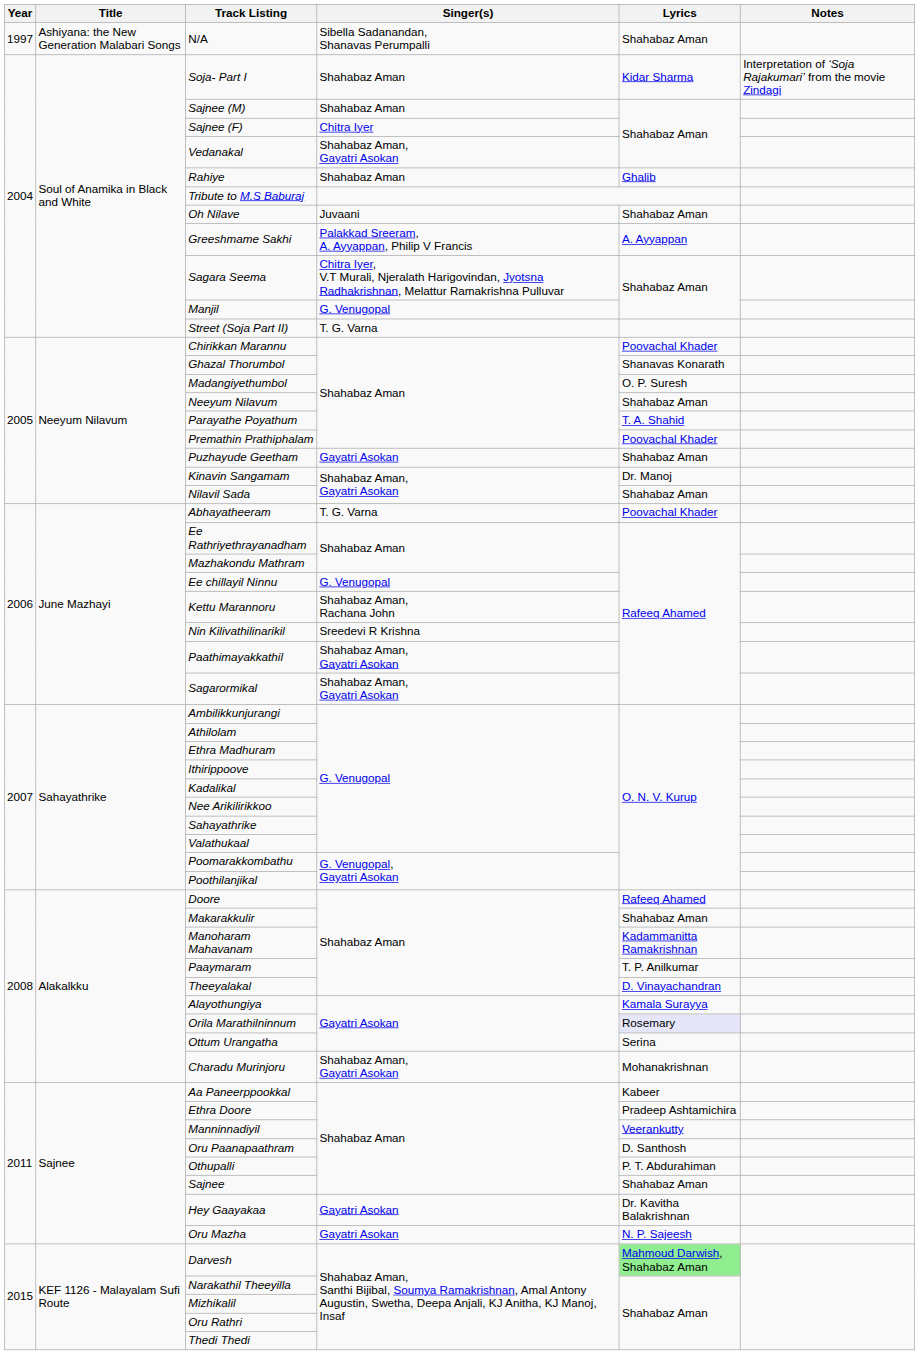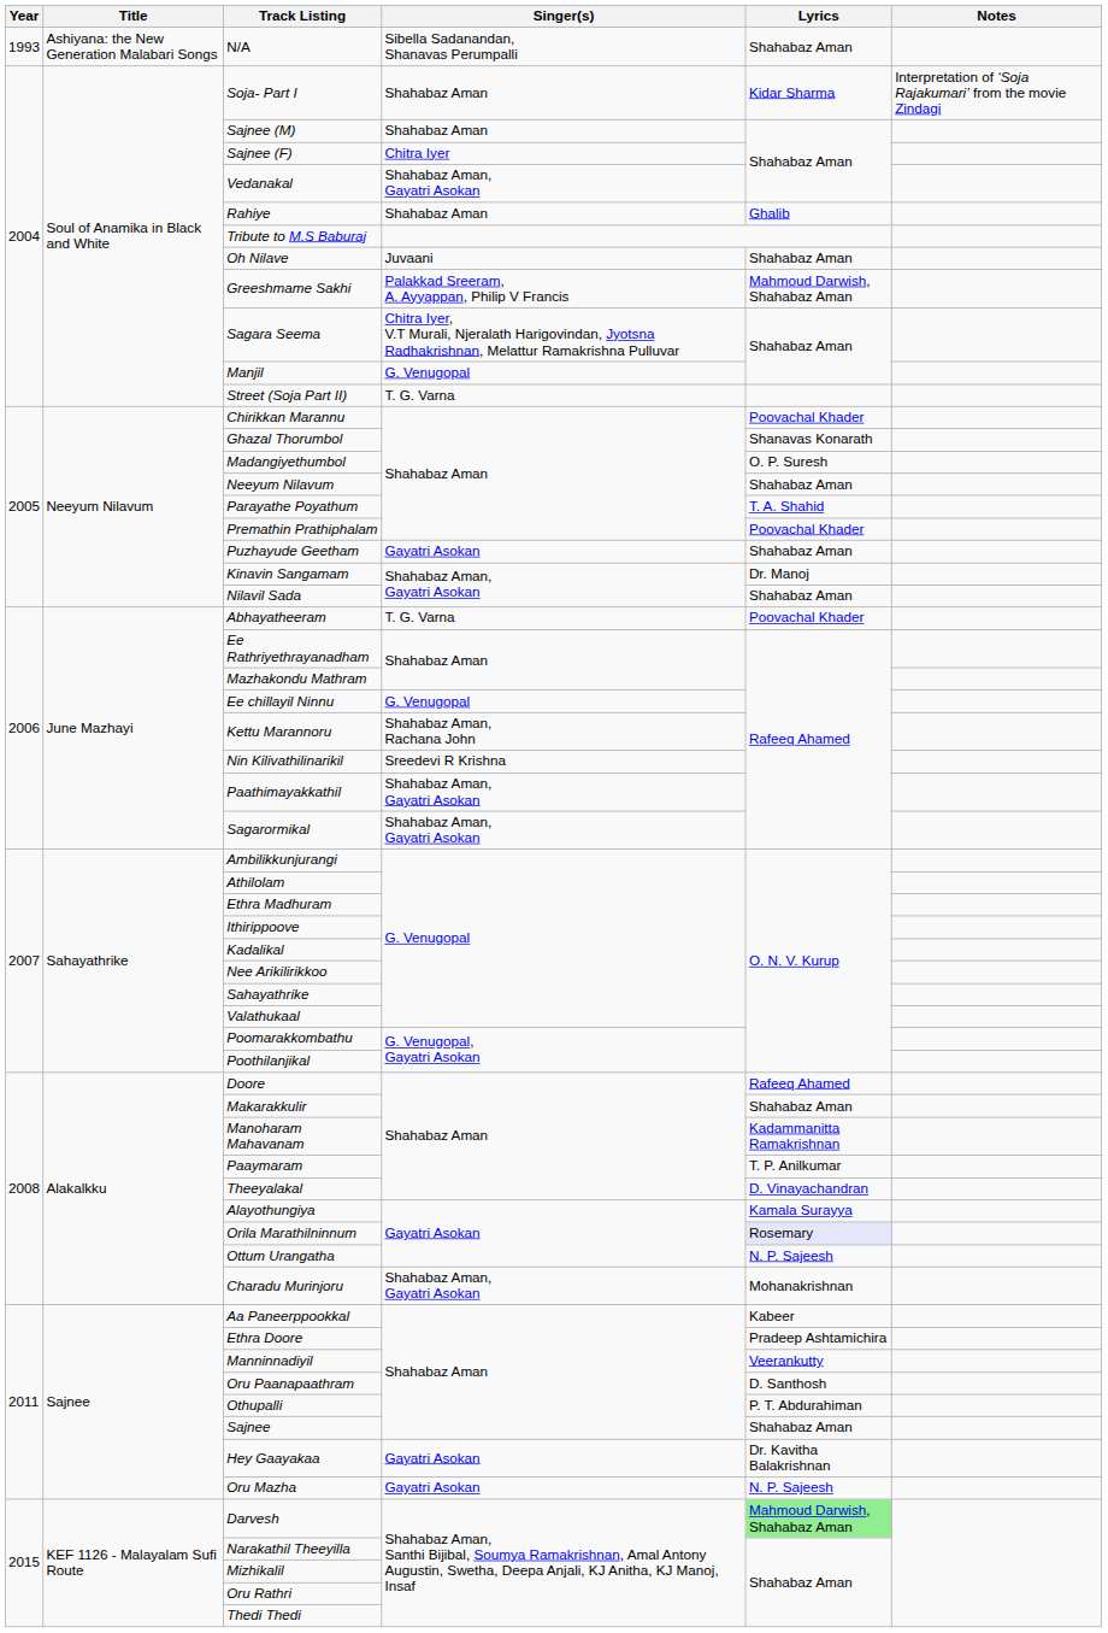N/A | Year: 1997 -> 1993
Greeshmame Sakhi | Lyrics: A. Ayyappan -> Mahmoud Darwish, Shahabaz Aman
Ottum Urangatha | Lyrics: Serina -> N. P. Sajeesh
